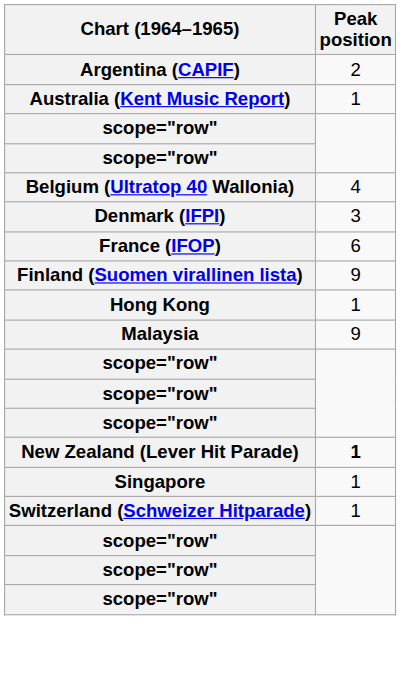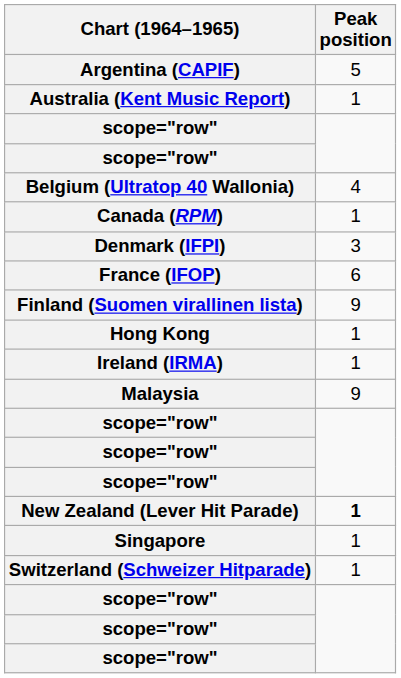Argentina (CAPIF) | Peak position: 2 -> 5
+ row: Canada (RPM) | 1
+ row: Ireland (IRMA) | 1
